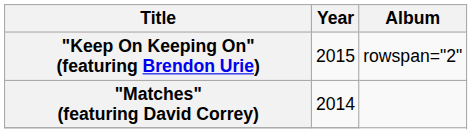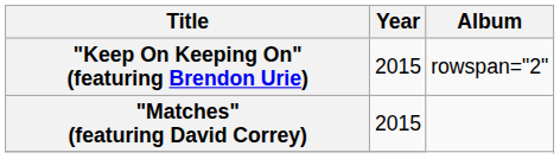"Matches" (featuring David Correy) | Year: 2014 -> 2015
